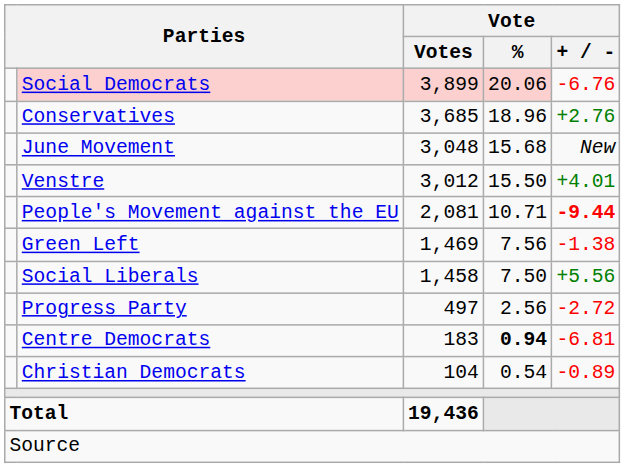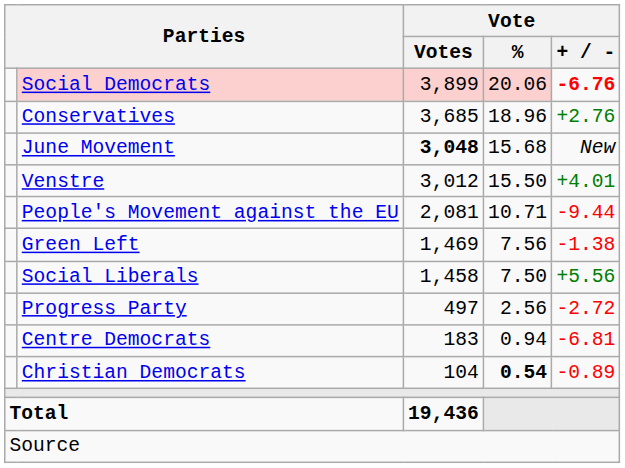Social Democrats | Vote / + / -: normal -> bold
June Movement | Vote / Votes: normal -> bold
People's Movement against the EU | Vote / + / -: bold -> normal
Centre Democrats | Vote / %: bold -> normal
Christian Democrats | Vote / %: normal -> bold
